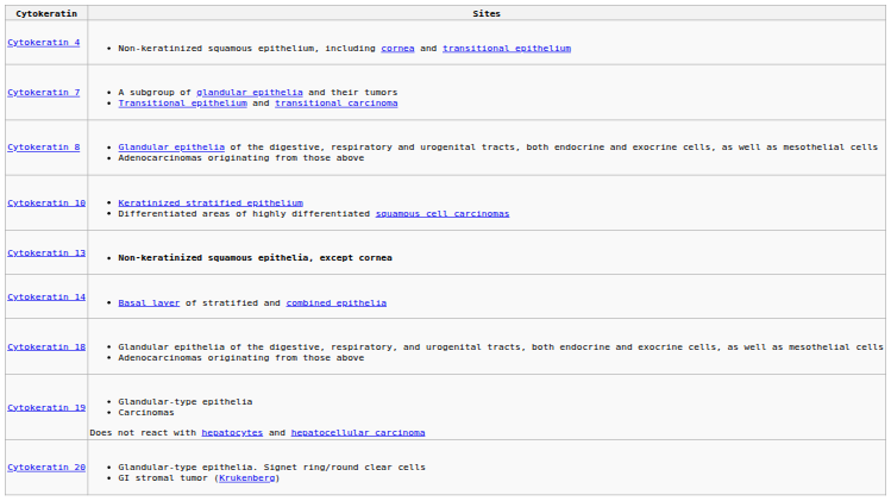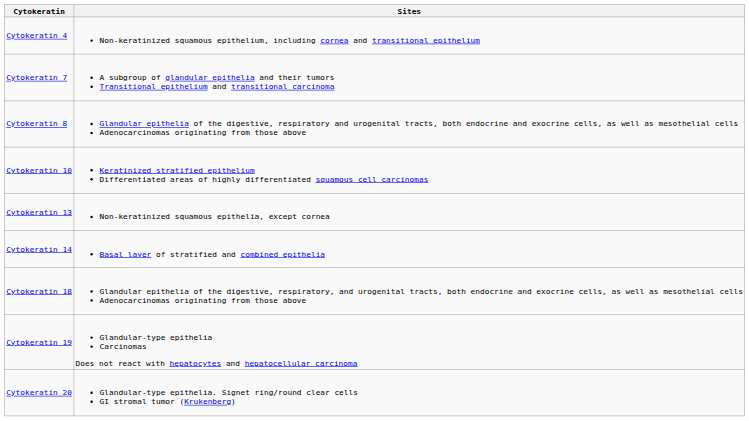Cytokeratin 13 | Sites: bold -> normal
